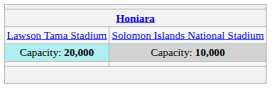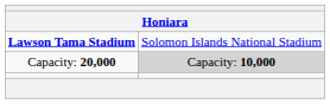row 3 | column 1: normal -> bold
row 4 | column 1: paleturquoise background -> no background
